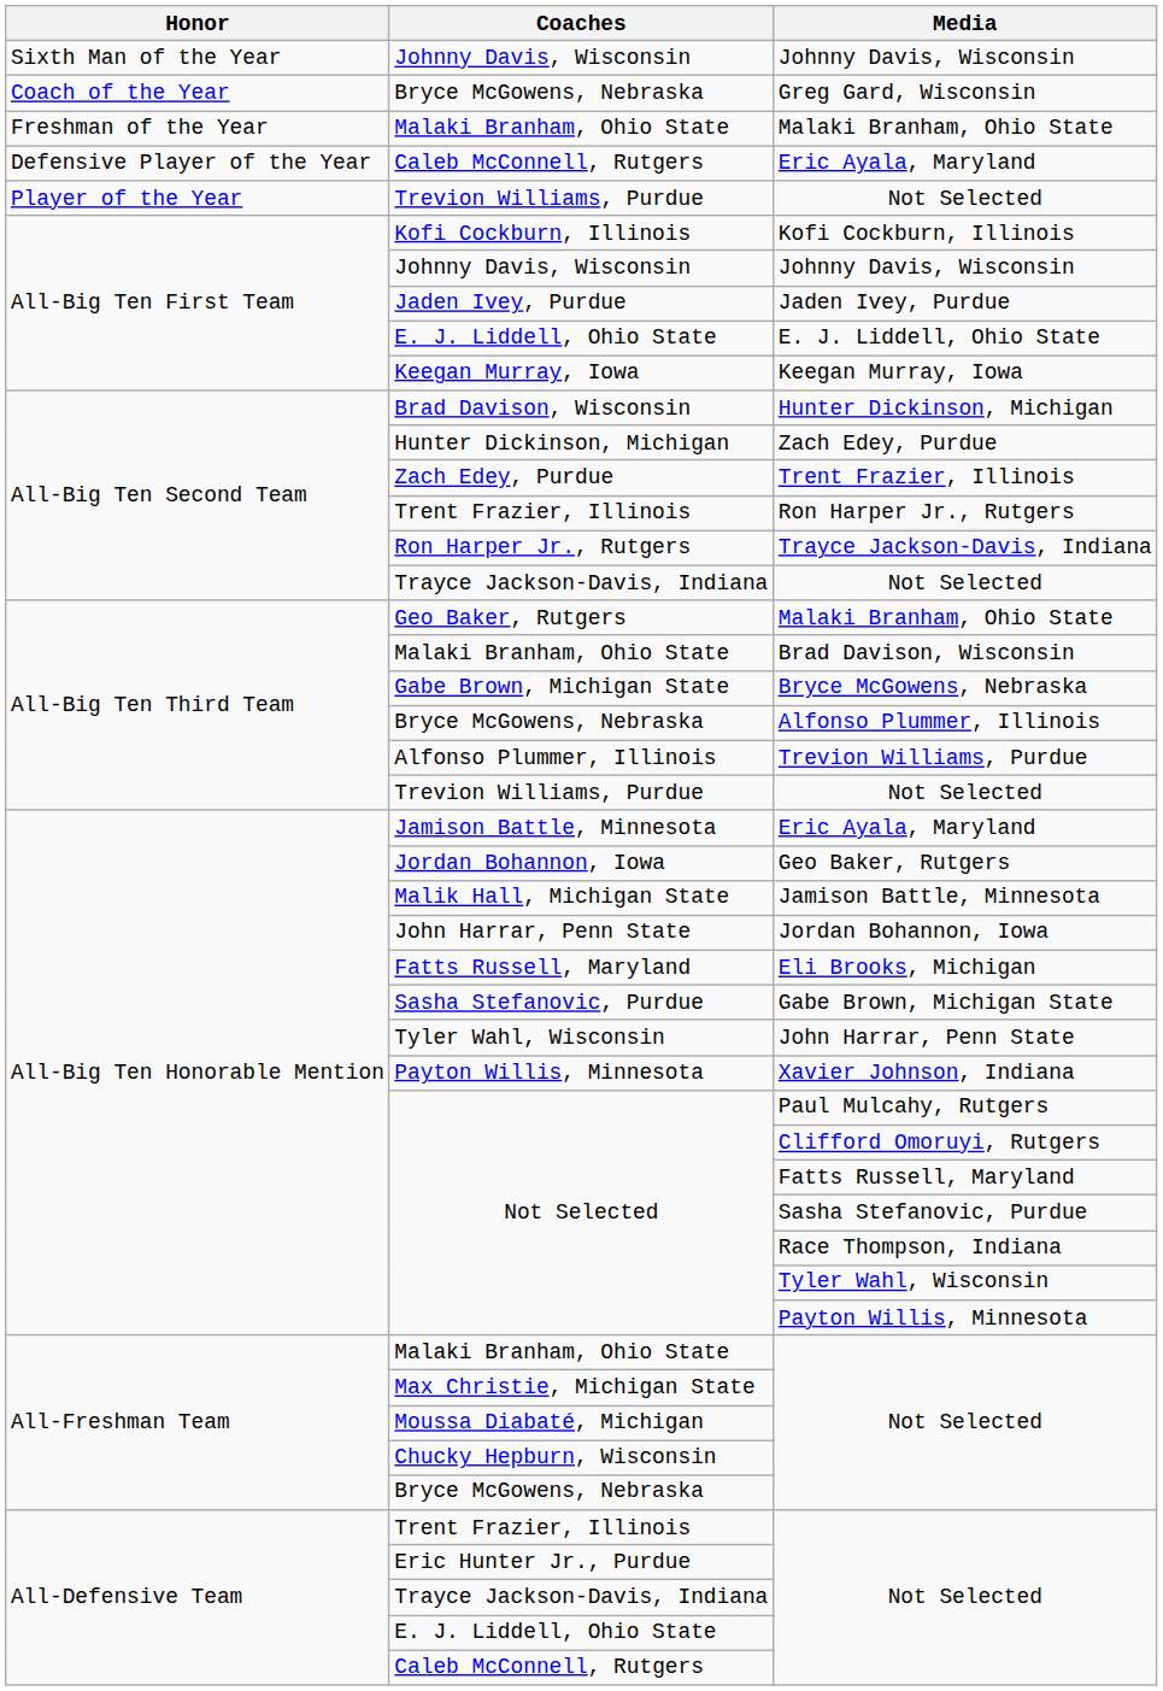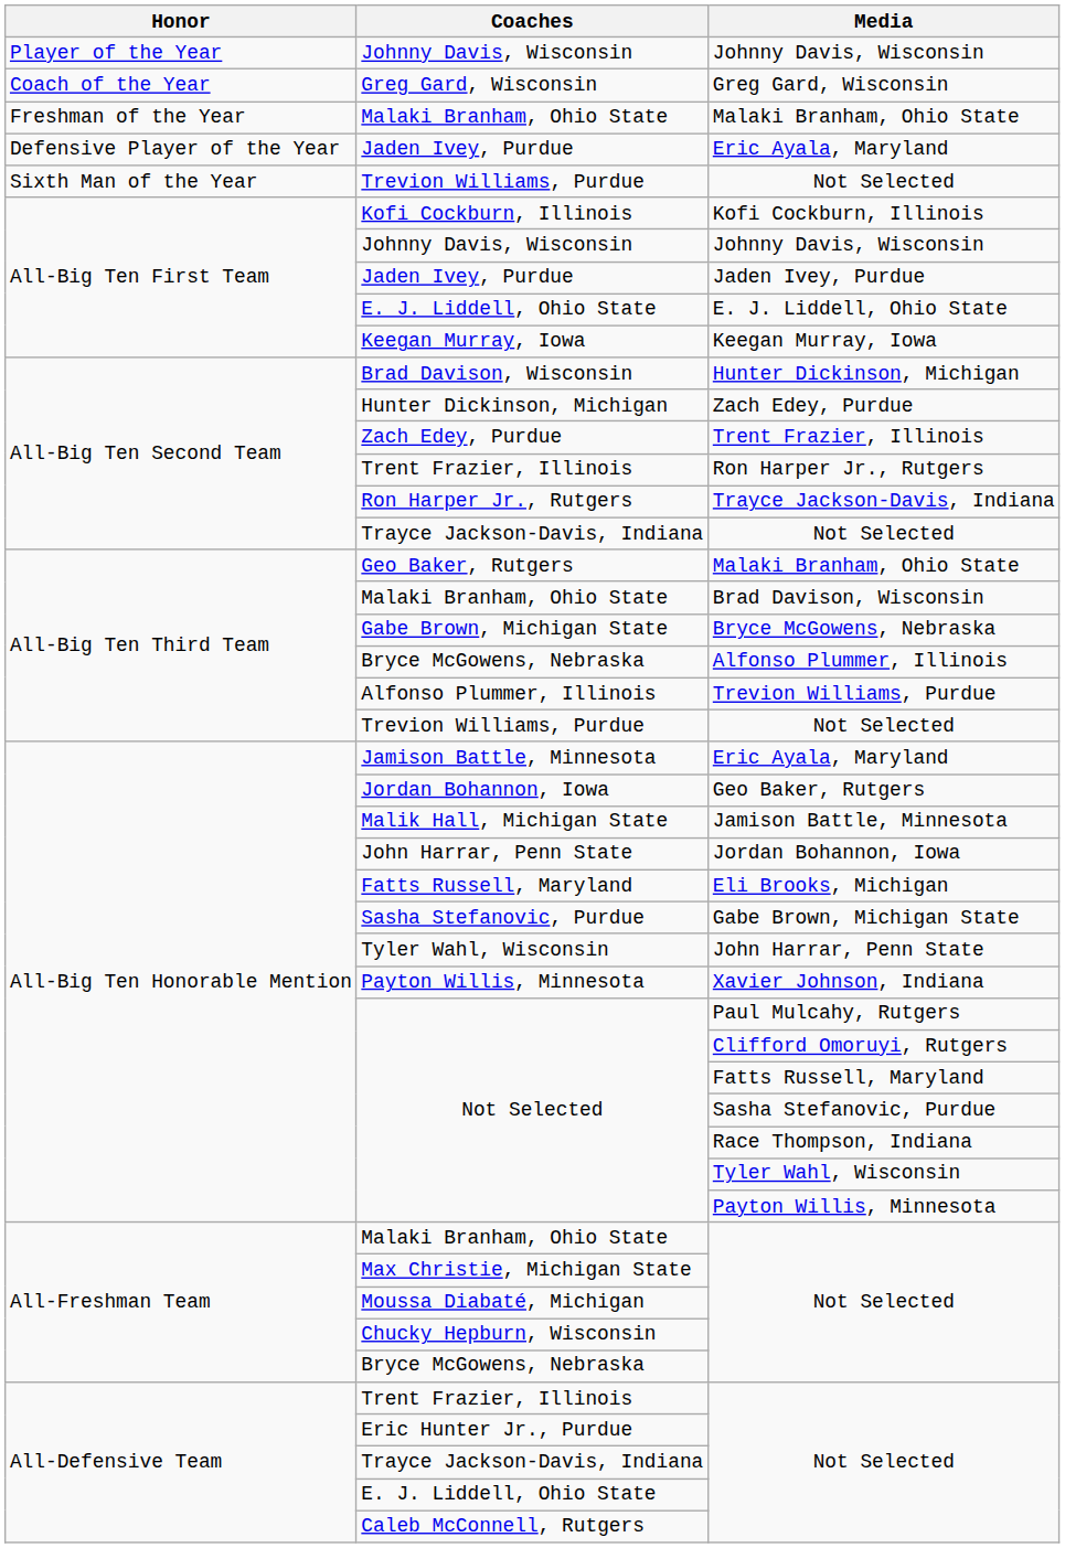row 2 | Honor: Sixth Man of the Year -> Player of the Year
row 3 | Coaches: Bryce McGowens, Nebraska -> Greg Gard, Wisconsin
row 5 | Coaches: Caleb McConnell, Rutgers -> Jaden Ivey, Purdue
row 6 | Honor: Player of the Year -> Sixth Man of the Year
